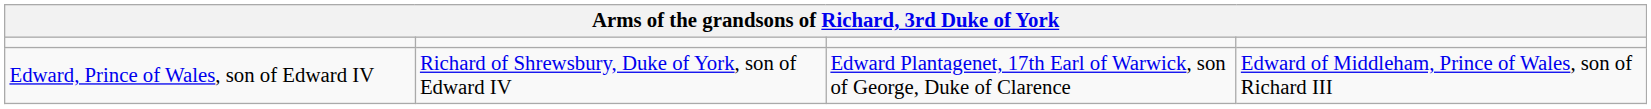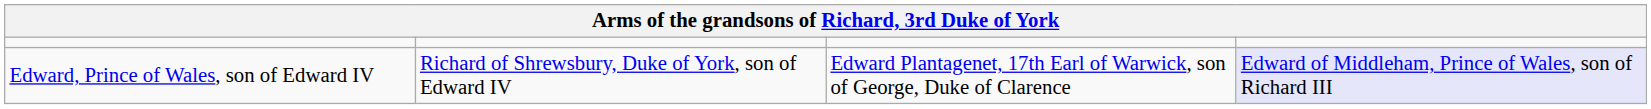Edward, Prince of Wales, son of Edward IV | column 4: no background -> lavender background
